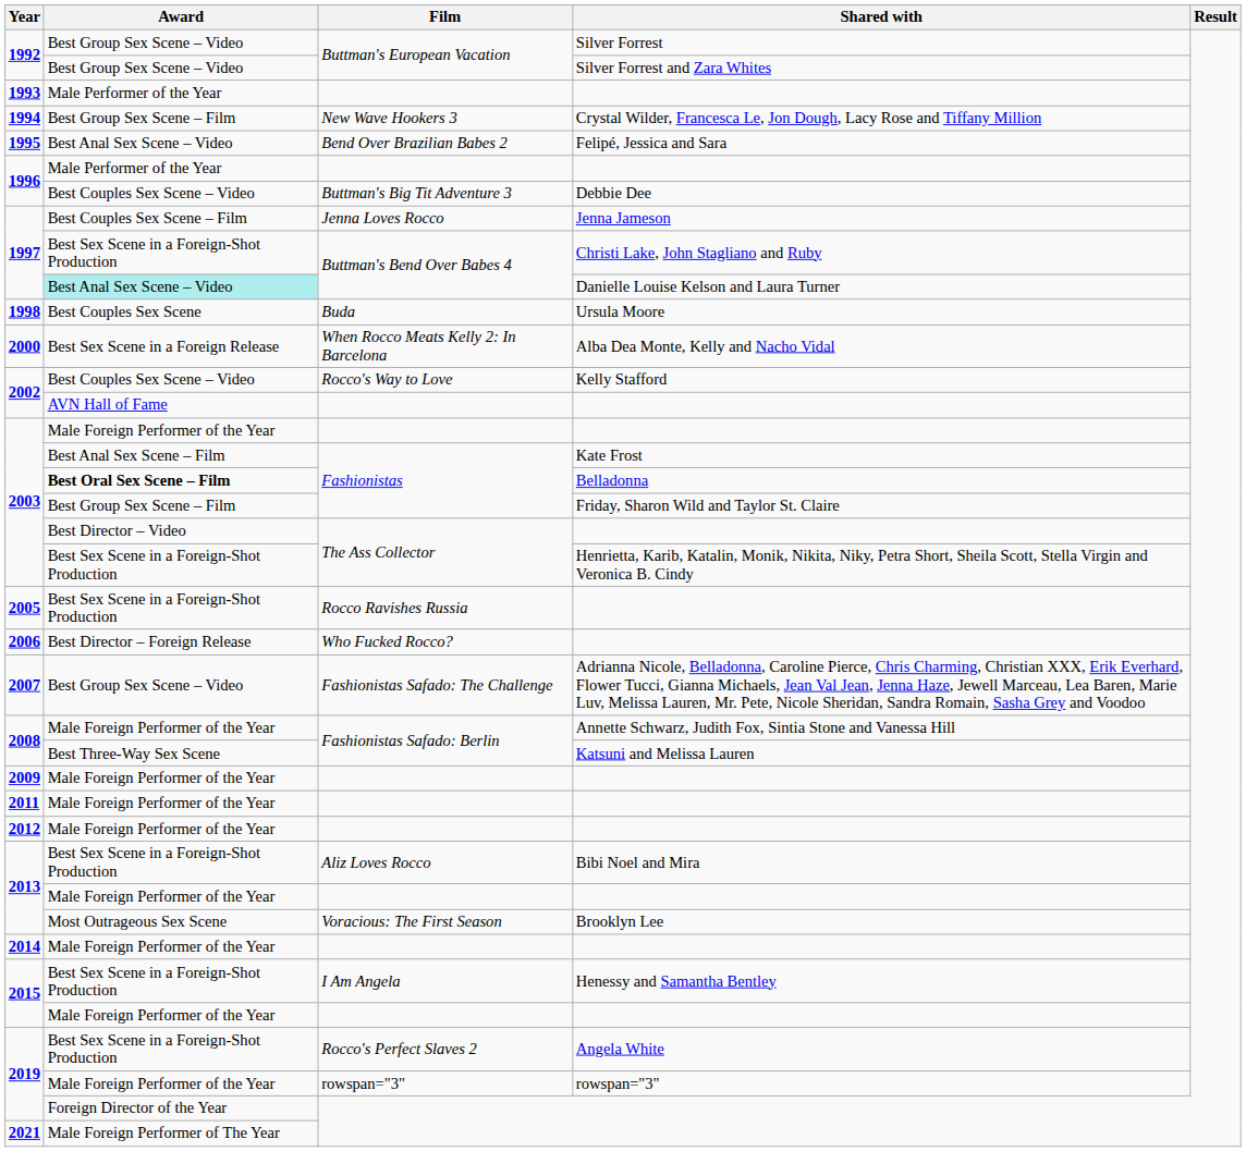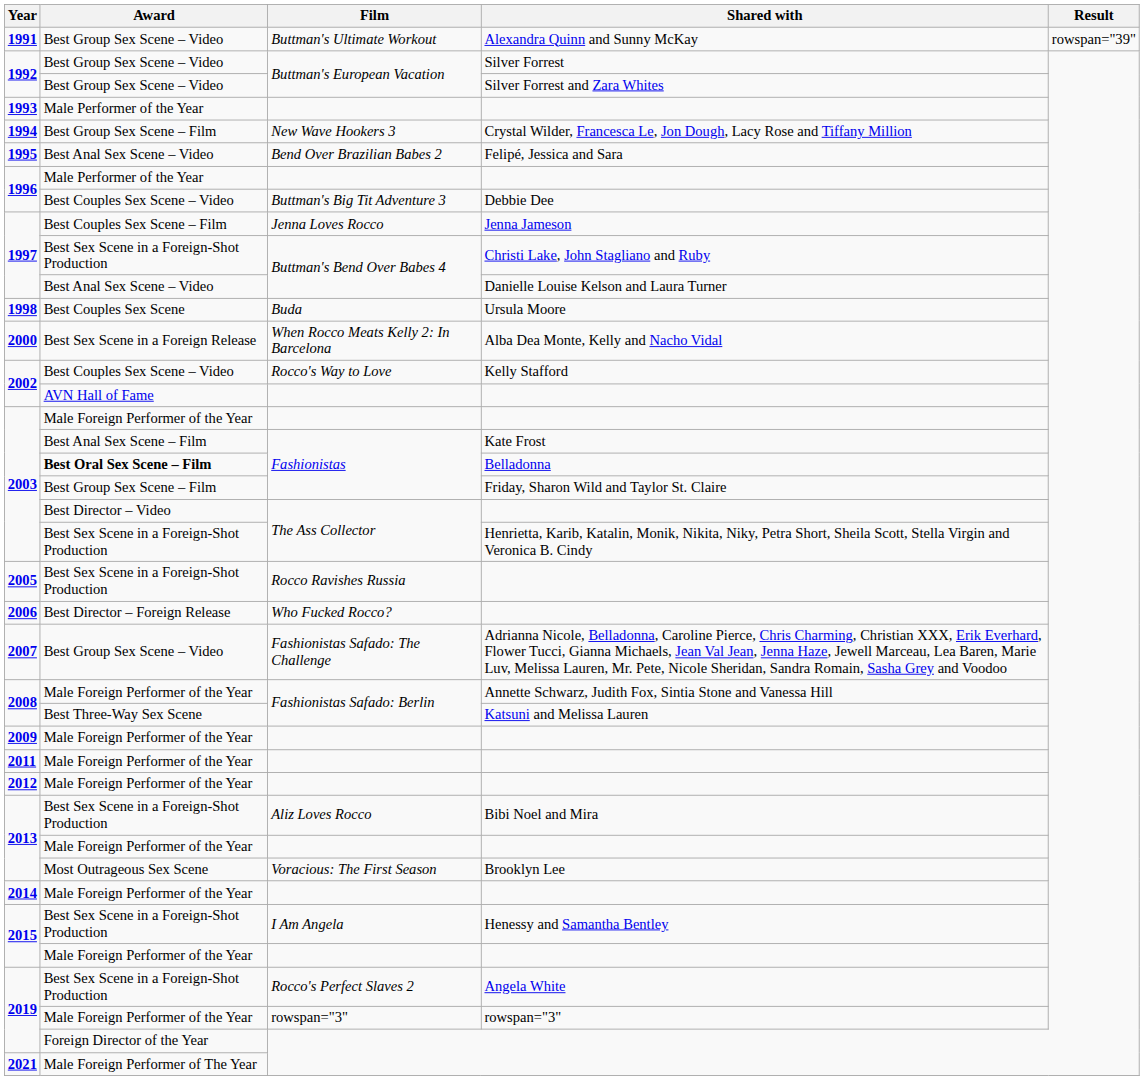+ row: 1991 | Best Group Sex Scene – Video | Buttman's Ultimate Workout | Alexandra Quinn and Sunny McKay | rowspan="39"
Danielle Louise Kelson and Laura Turner | Award: paleturquoise background -> no background
